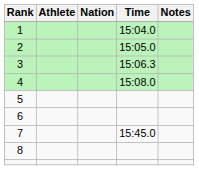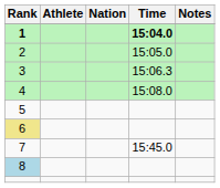1 | Rank: normal -> bold
1 | Time: normal -> bold
6 | Rank: no background -> khaki background
8 | Rank: no background -> lightblue background
